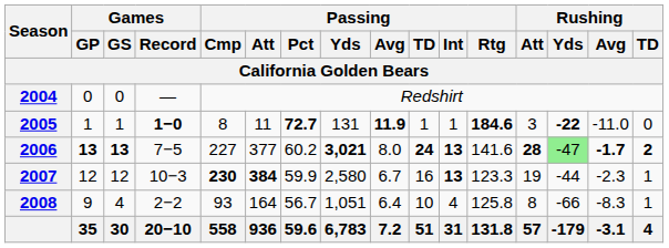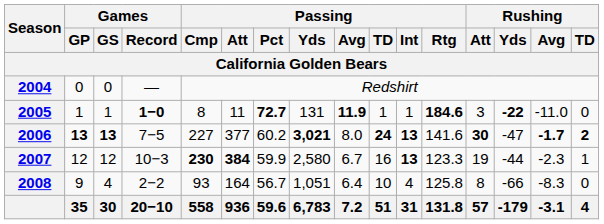2006 | Rushing / Att / California Golden Bears: 28 -> 30
2006 | Rushing / Yds / California Golden Bears: lightgreen background -> no background
2008 | Rushing / TD / California Golden Bears: 1 -> 0
